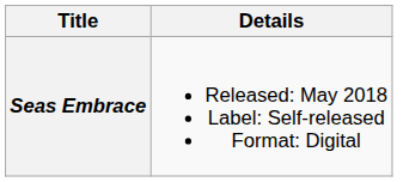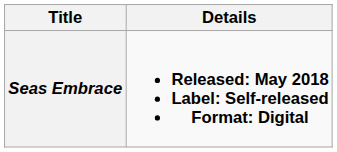Seas Embrace | Details: normal -> bold
